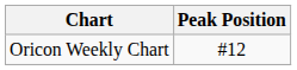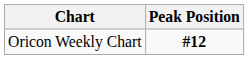Oricon Weekly Chart | Peak Position: normal -> bold
